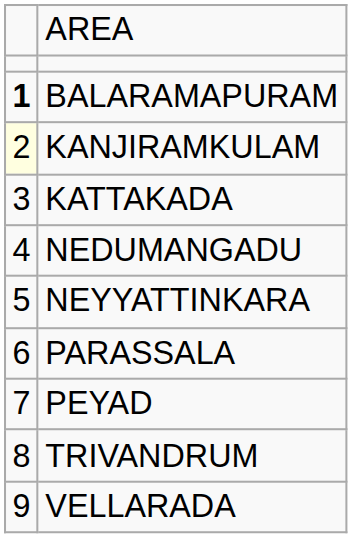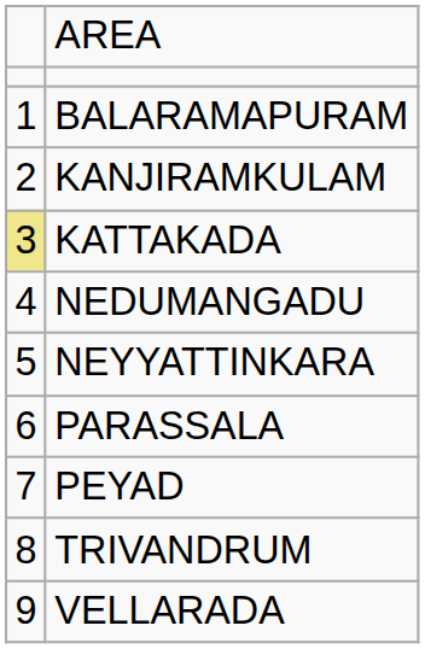BALARAMAPURAM | column 1: bold -> normal
KANJIRAMKULAM | column 1: lightyellow background -> no background
KATTAKADA | column 1: no background -> khaki background
